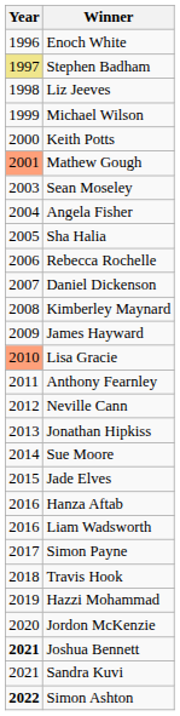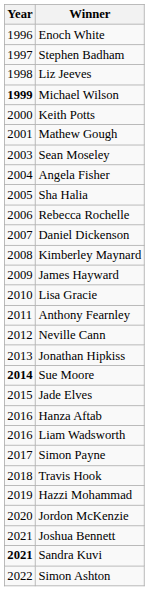Stephen Badham | Year: khaki background -> no background
Michael Wilson | Year: normal -> bold
Mathew Gough | Year: lightsalmon background -> no background
Lisa Gracie | Year: lightsalmon background -> no background
Sue Moore | Year: normal -> bold
Joshua Bennett | Year: bold -> normal
Sandra Kuvi | Year: normal -> bold
Simon Ashton | Year: bold -> normal
